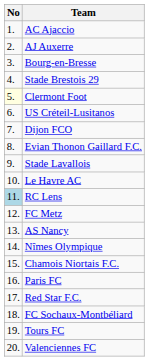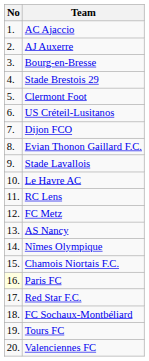Clermont Foot | No: lightyellow background -> no background
RC Lens | No: lightblue background -> no background
Paris FC | No: no background -> lightyellow background
